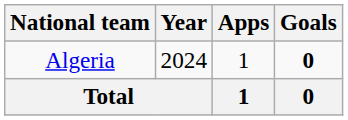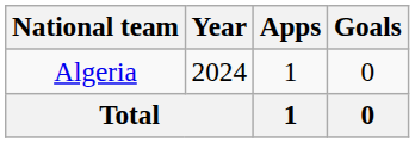Algeria | Goals: bold -> normal
